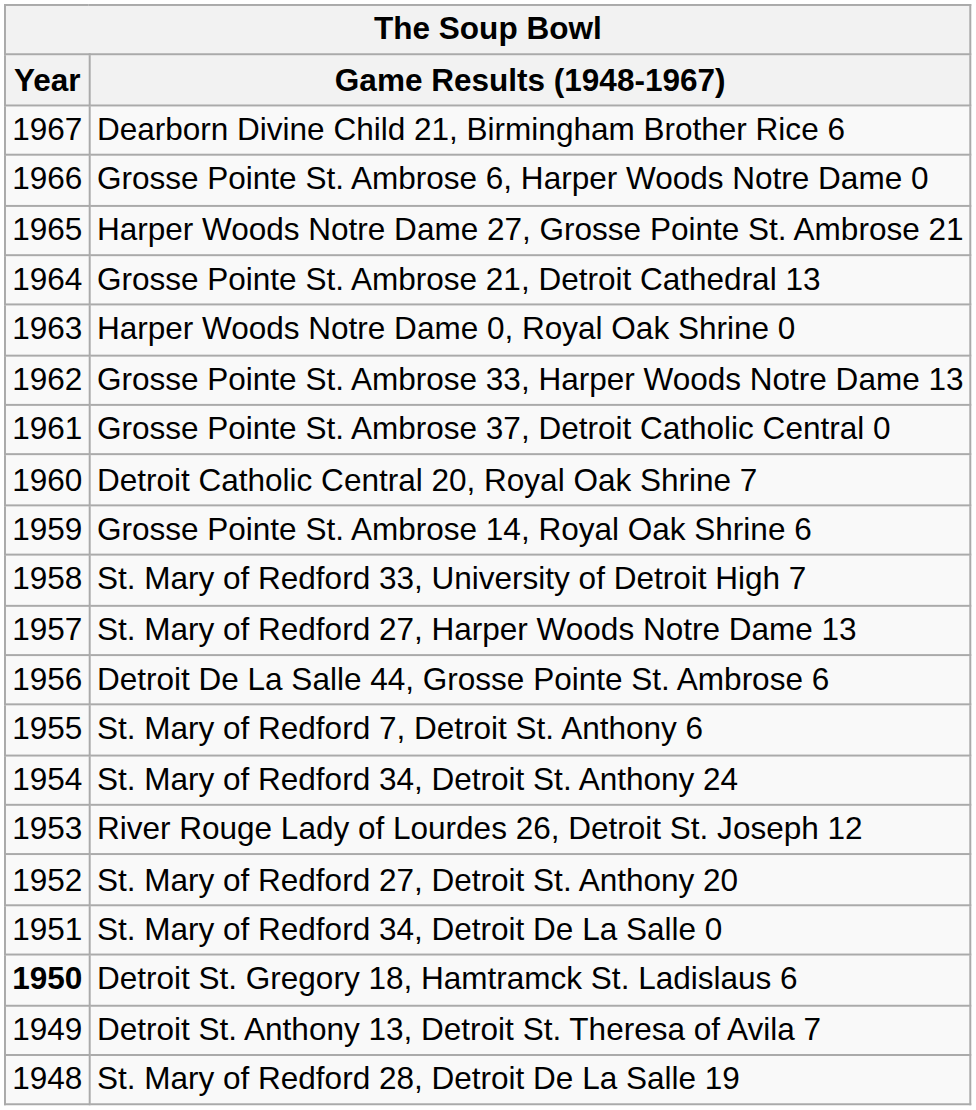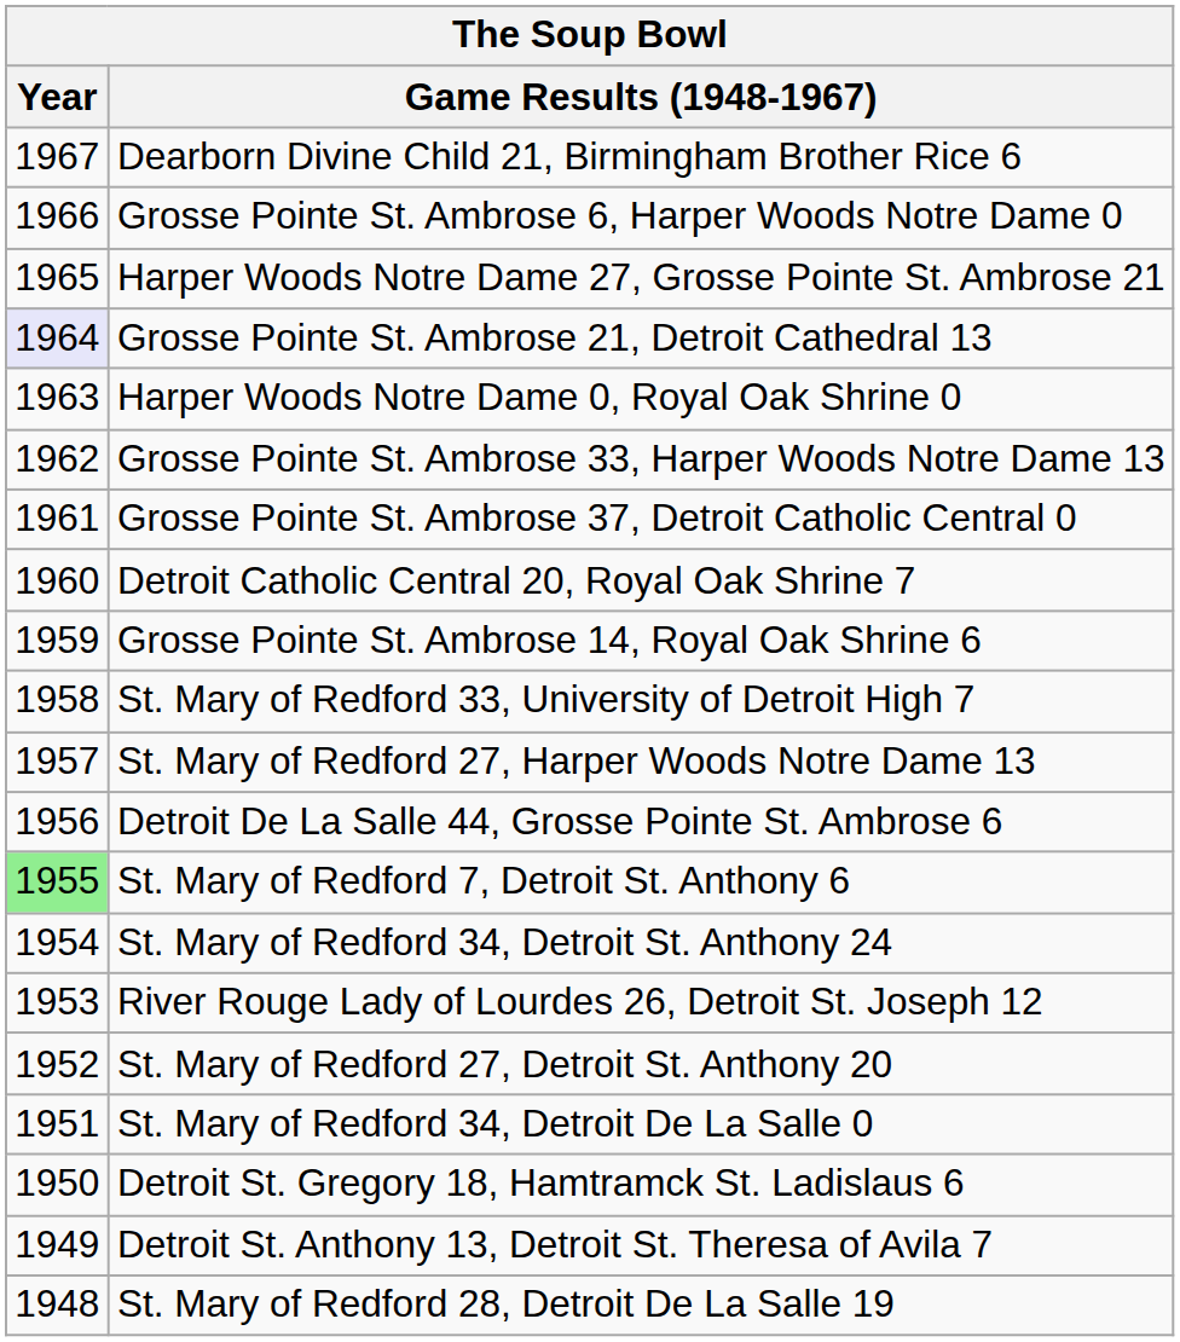Grosse Pointe St. Ambrose 21, Detroit Cathedral 13 | Year: no background -> lavender background
St. Mary of Redford 7, Detroit St. Anthony 6 | Year: no background -> lightgreen background
Detroit St. Gregory 18, Hamtramck St. Ladislaus 6 | Year: bold -> normal
